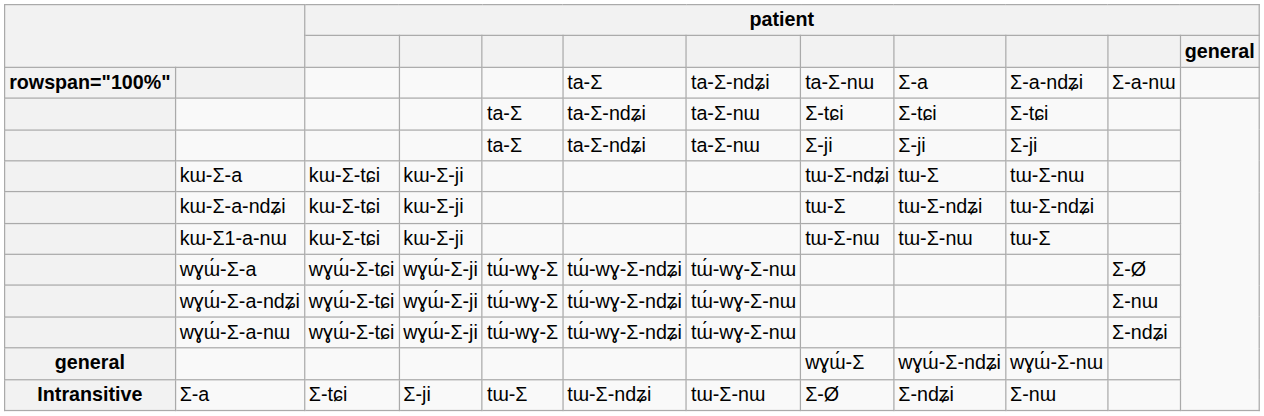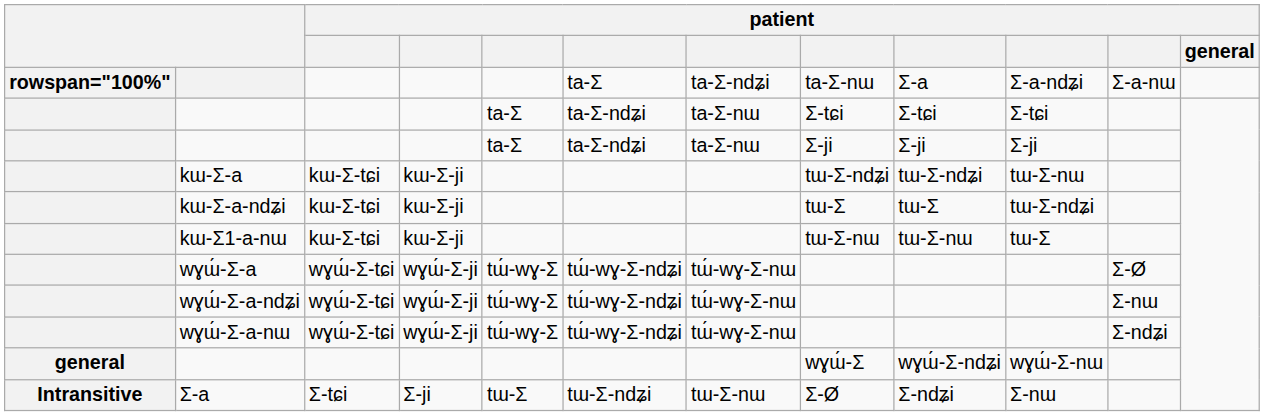kɯ-Σ-a | column 9: tɯ-Σ -> tɯ-Σ-ndʑi
kɯ-Σ-a-ndʑi | column 9: tɯ-Σ-ndʑi -> tɯ-Σ
